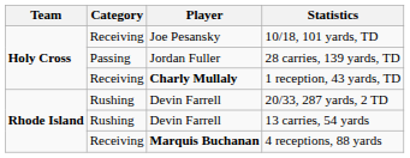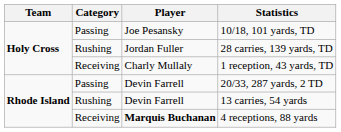10/18, 101 yards, TD | Category: Receiving -> Passing
28 carries, 139 yards, TD | Category: Passing -> Rushing
1 reception, 43 yards, TD | Player: bold -> normal
20/33, 287 yards, 2 TD | Category: Rushing -> Passing
